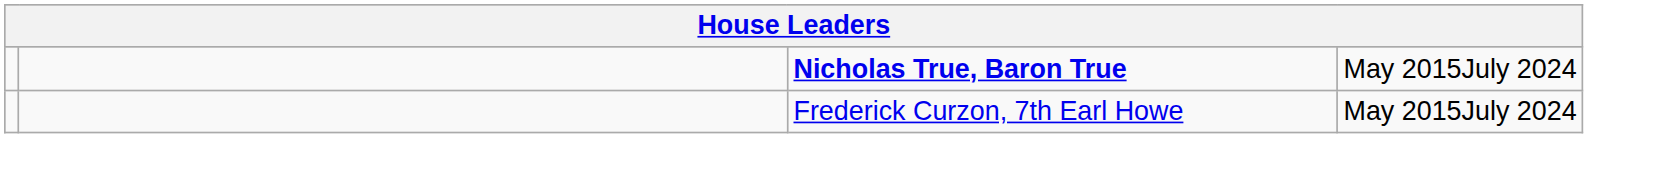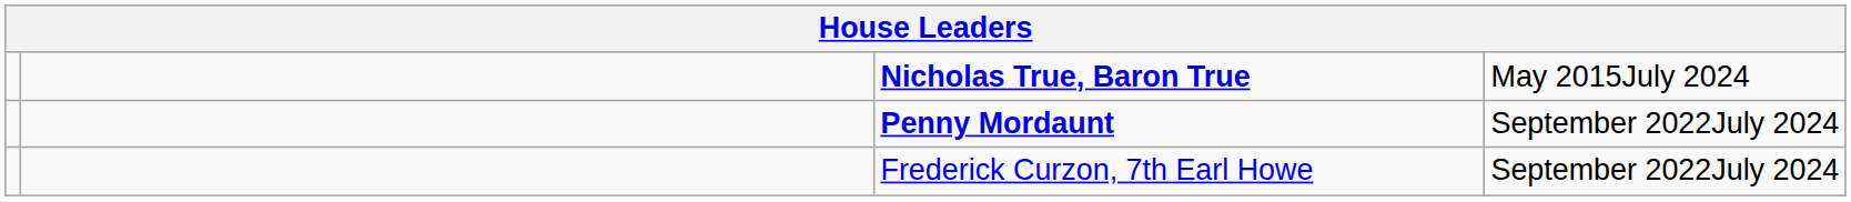+ row: Penny Mordaunt | September 2022July 2024
Frederick Curzon, 7th Earl Howe | column 4: May 2015July 2024 -> September 2022July 2024
